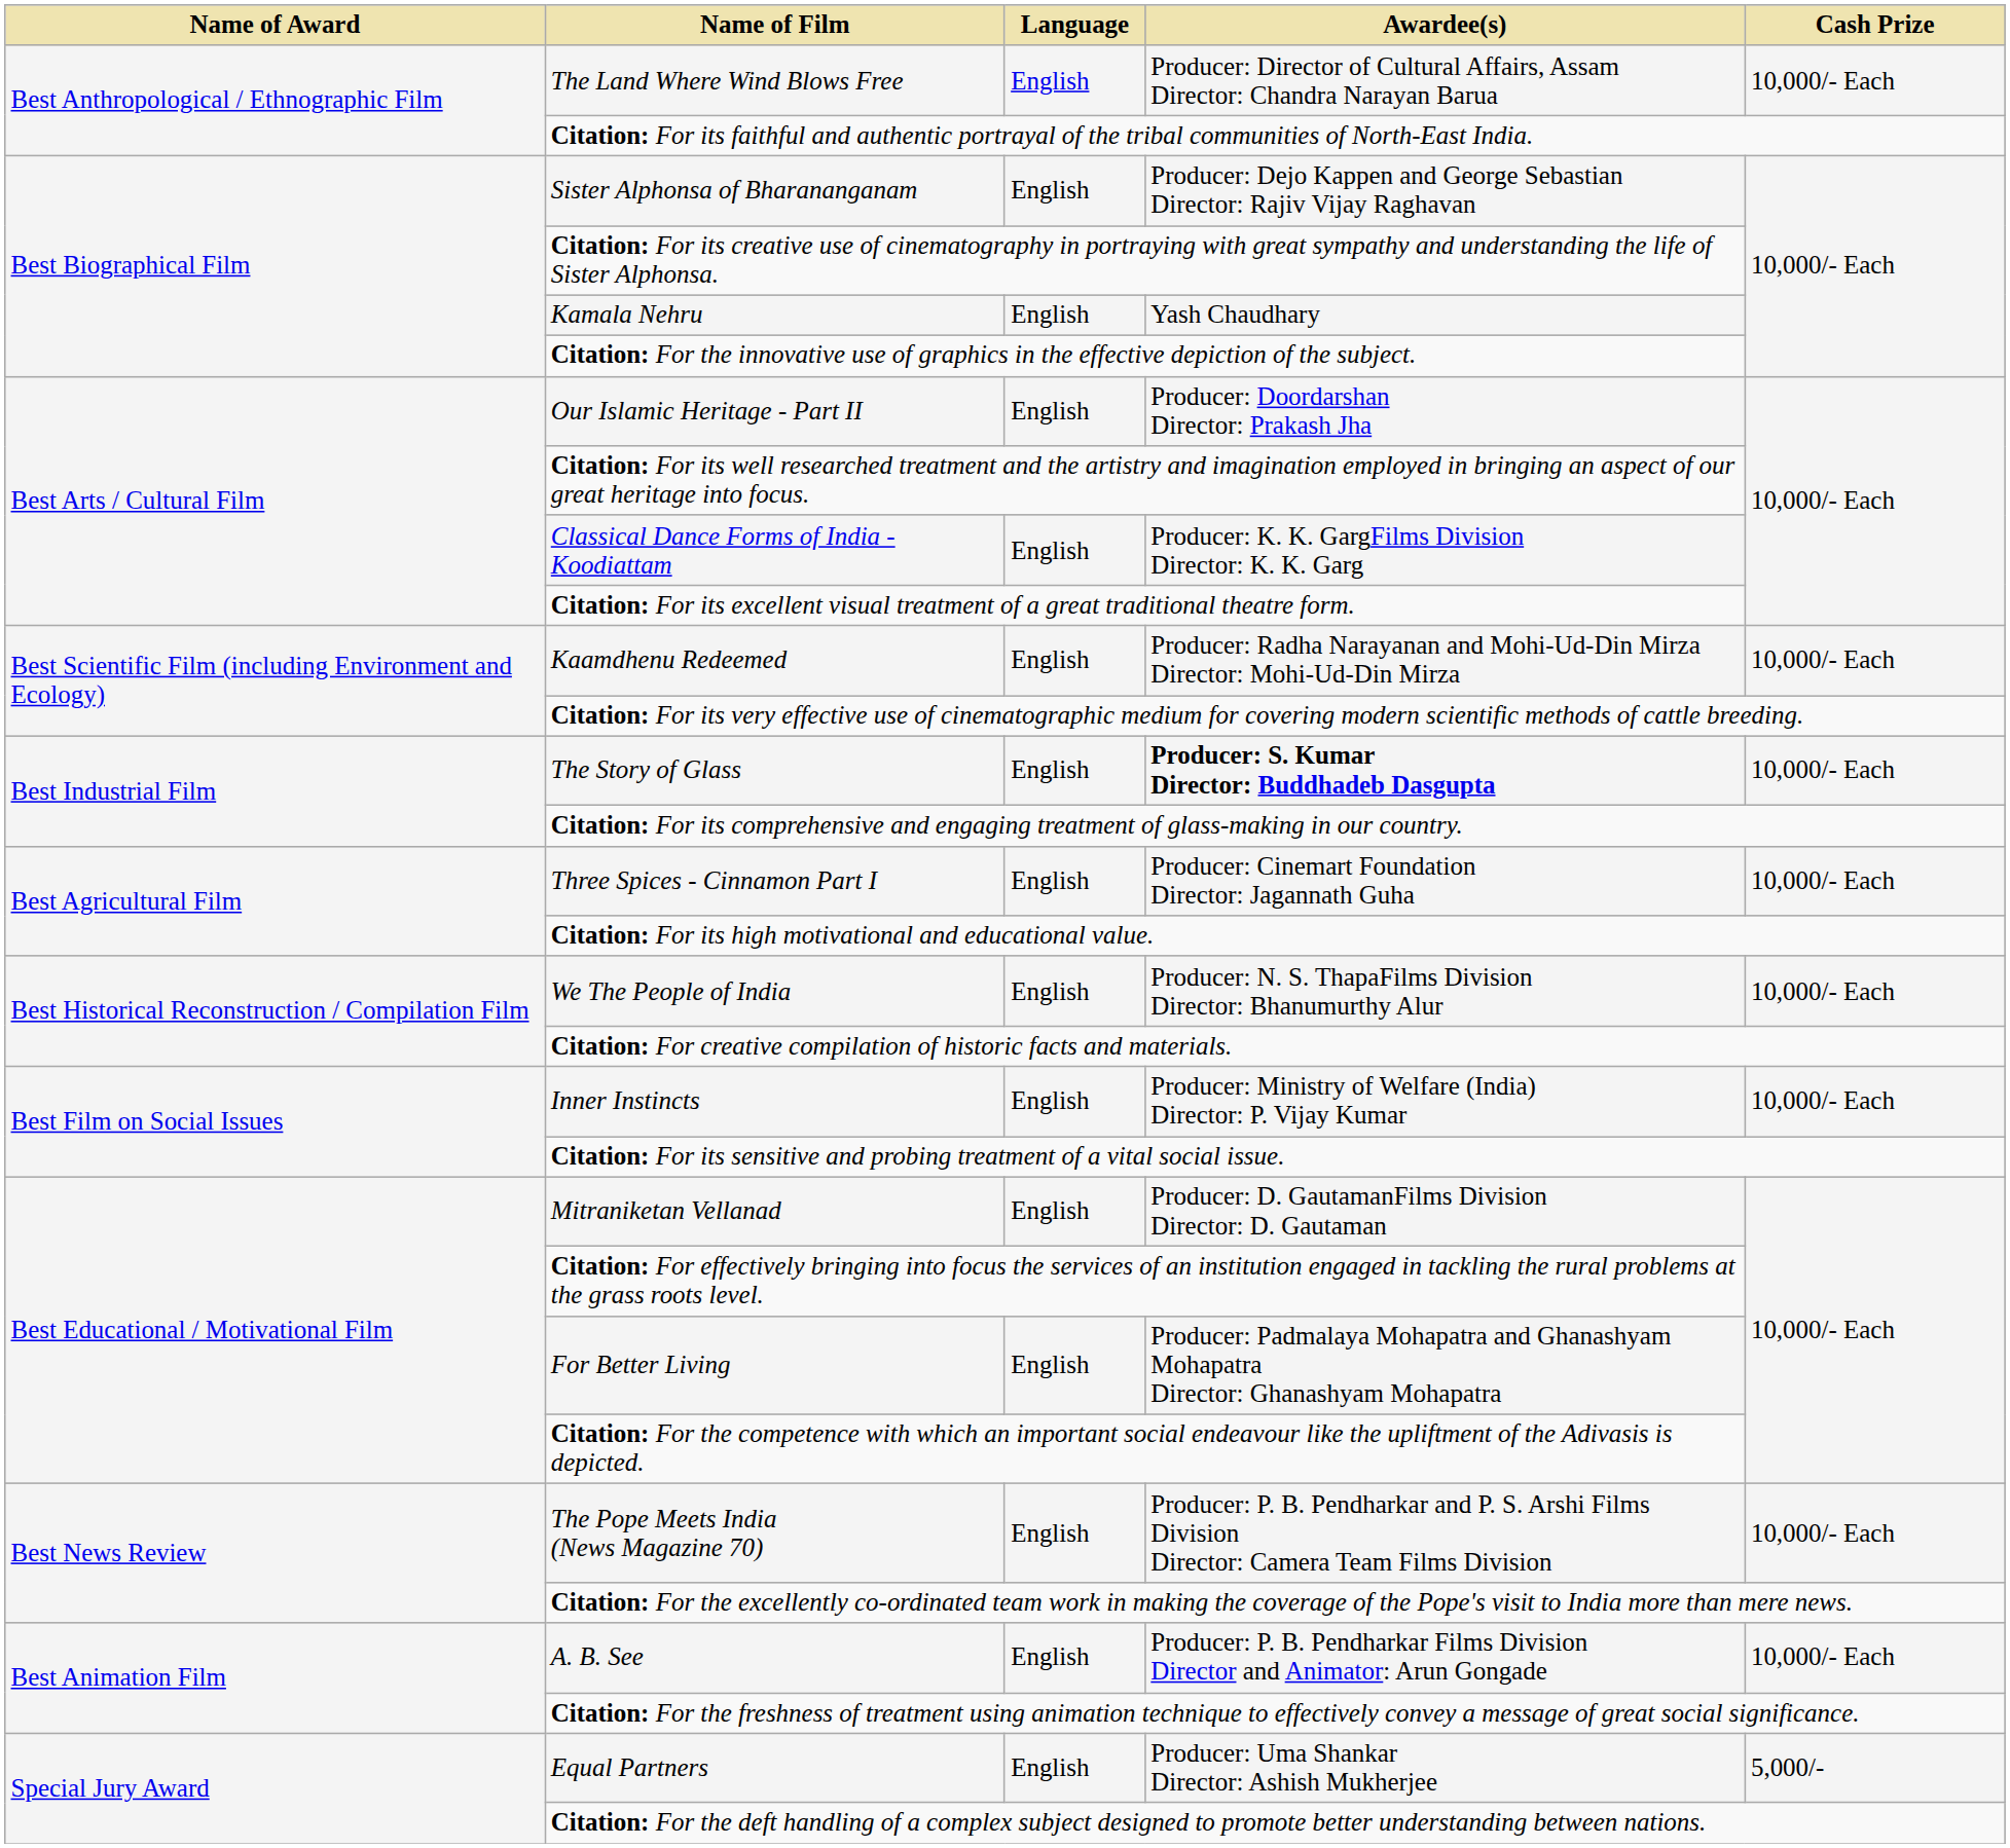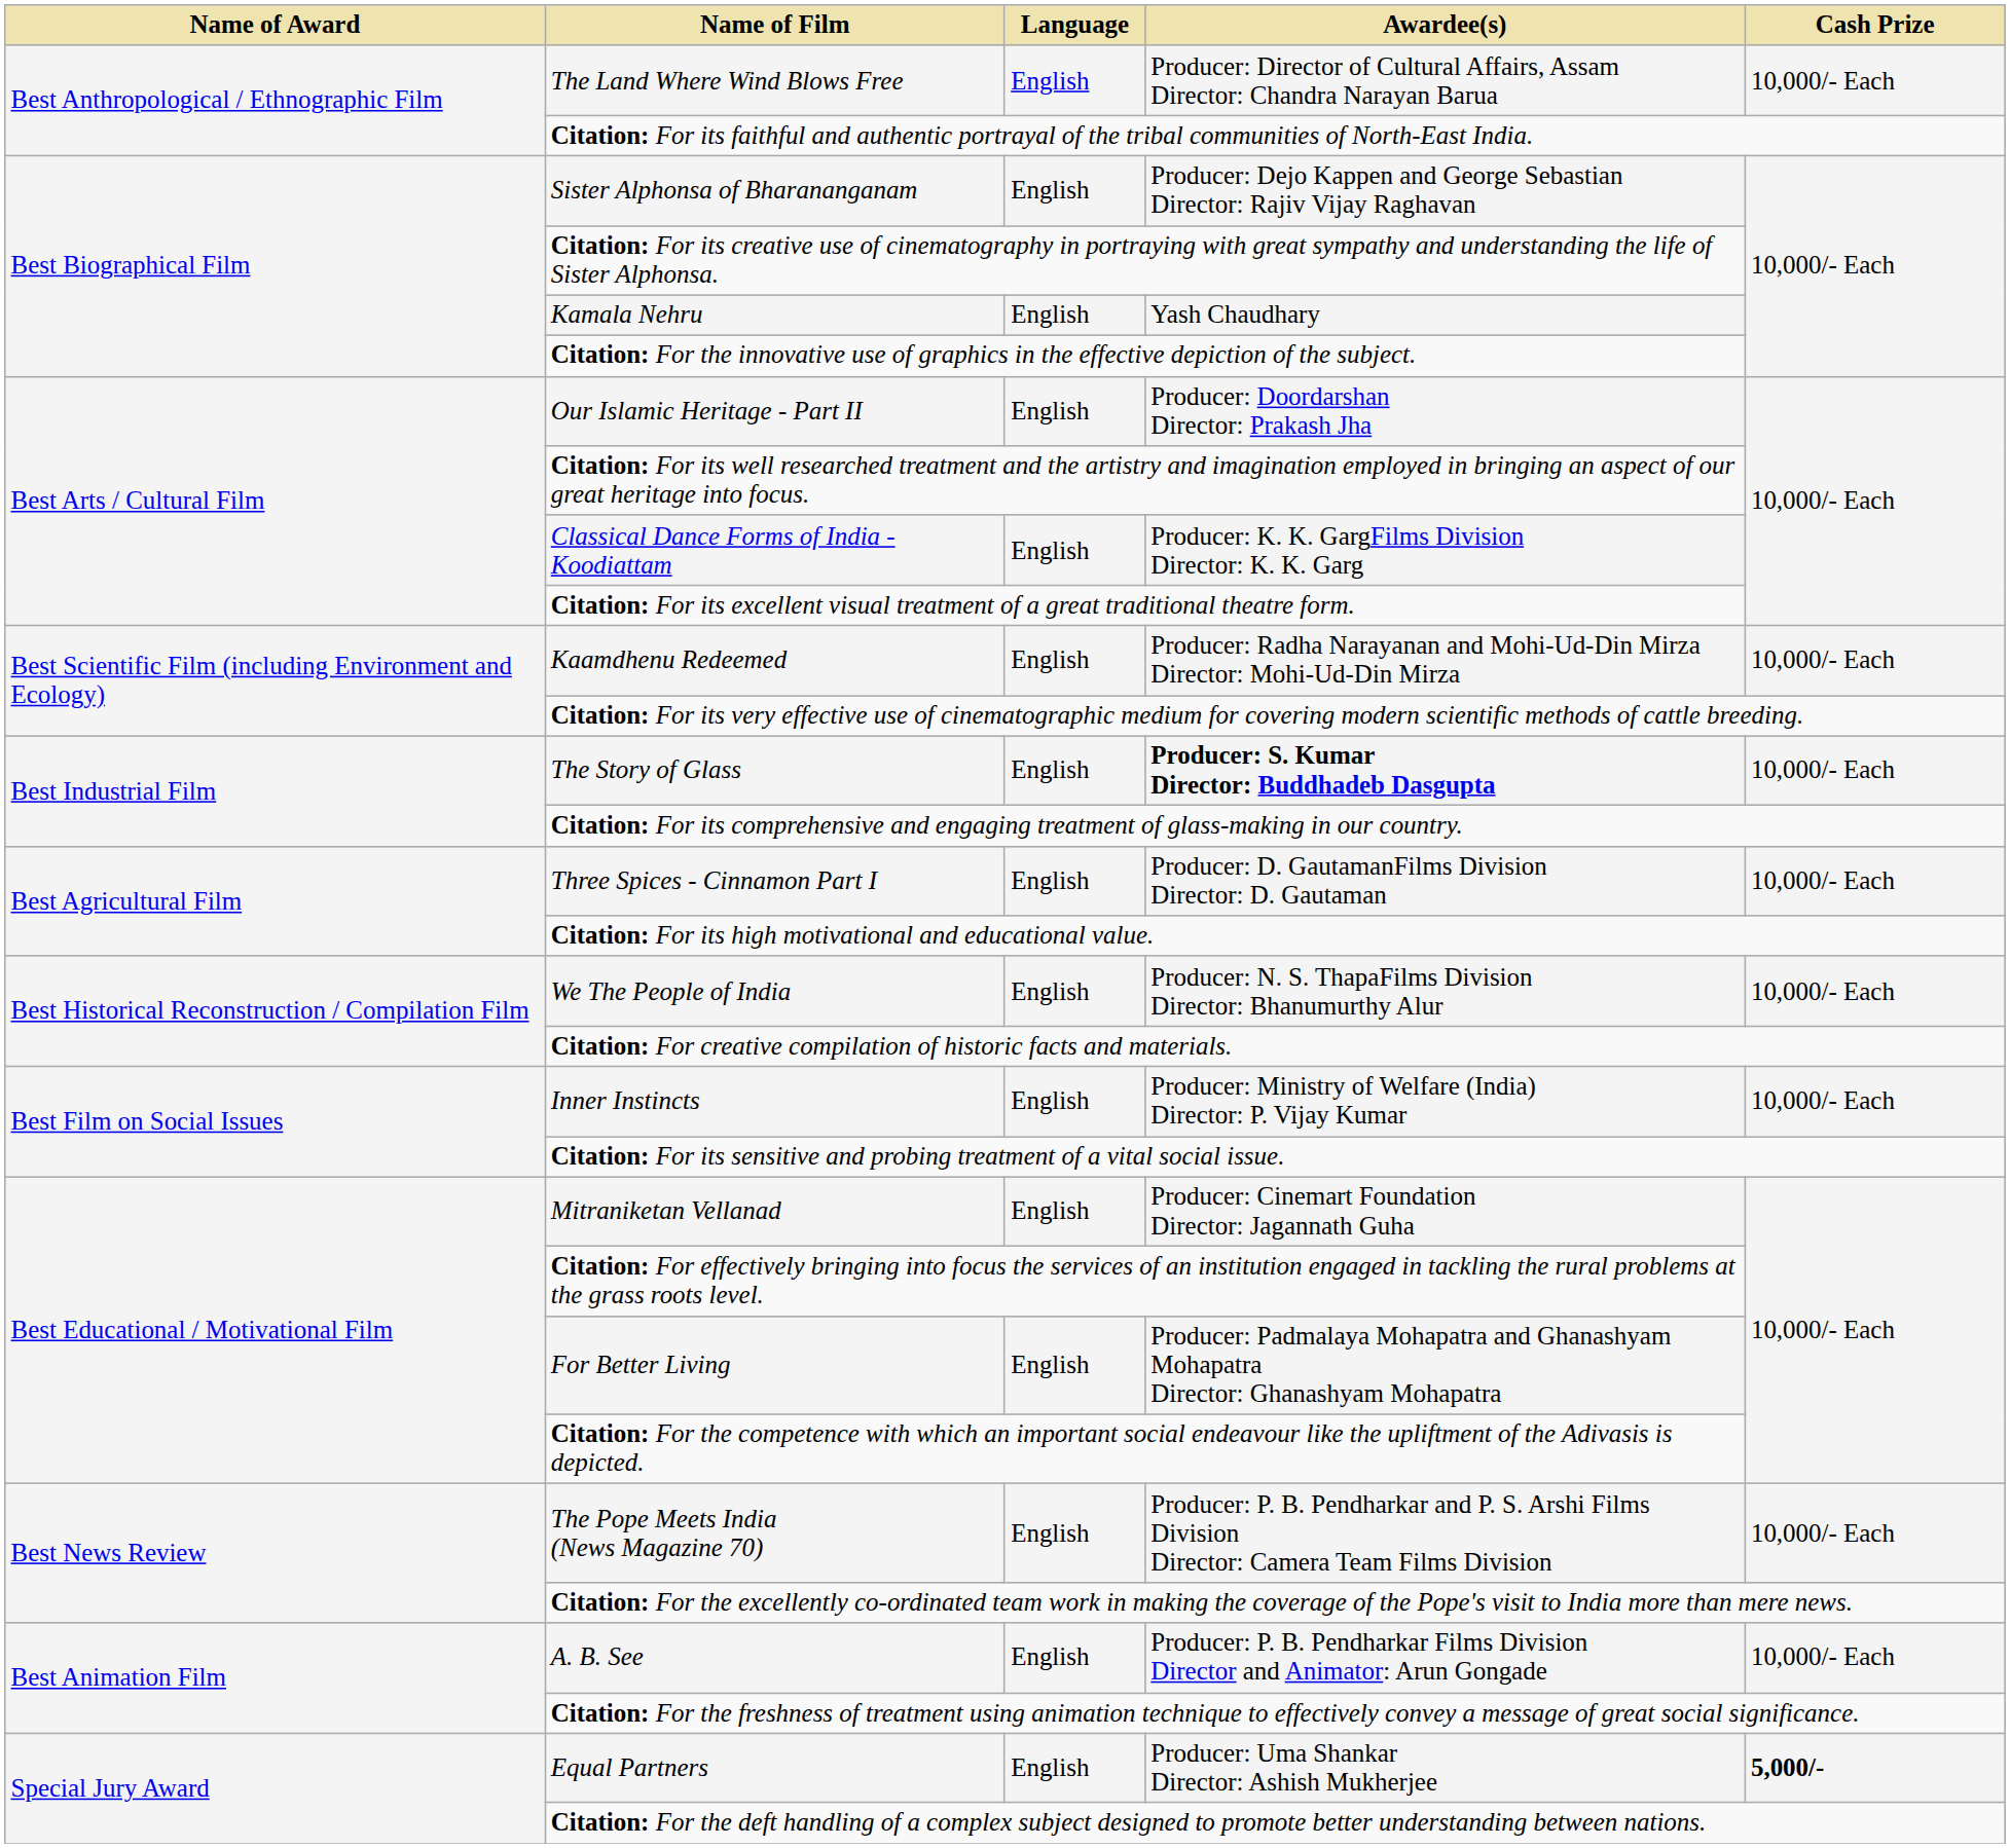Three Spices - Cinnamon Part I | Awardee(s): Producer: Cinemart Foundation Director: Jagannath Guha -> Producer: D. GautamanFilms Division Director: D. Gautaman
Mitraniketan Vellanad | Awardee(s): Producer: D. GautamanFilms Division Director: D. Gautaman -> Producer: Cinemart Foundation Director: Jagannath Guha
Equal Partners | Cash Prize: normal -> bold
